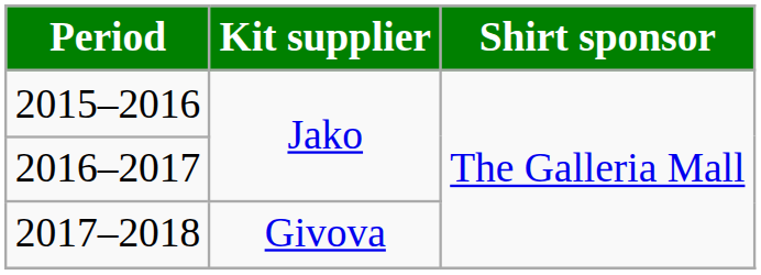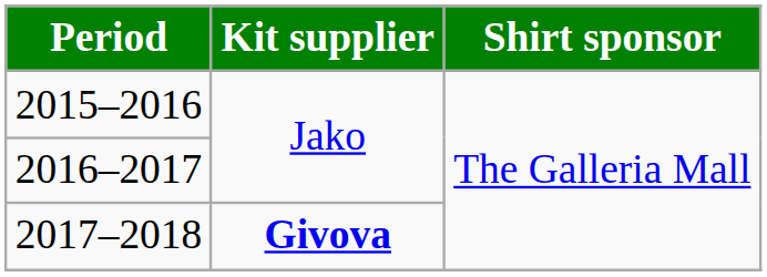2017–2018 | Kit supplier: normal -> bold
